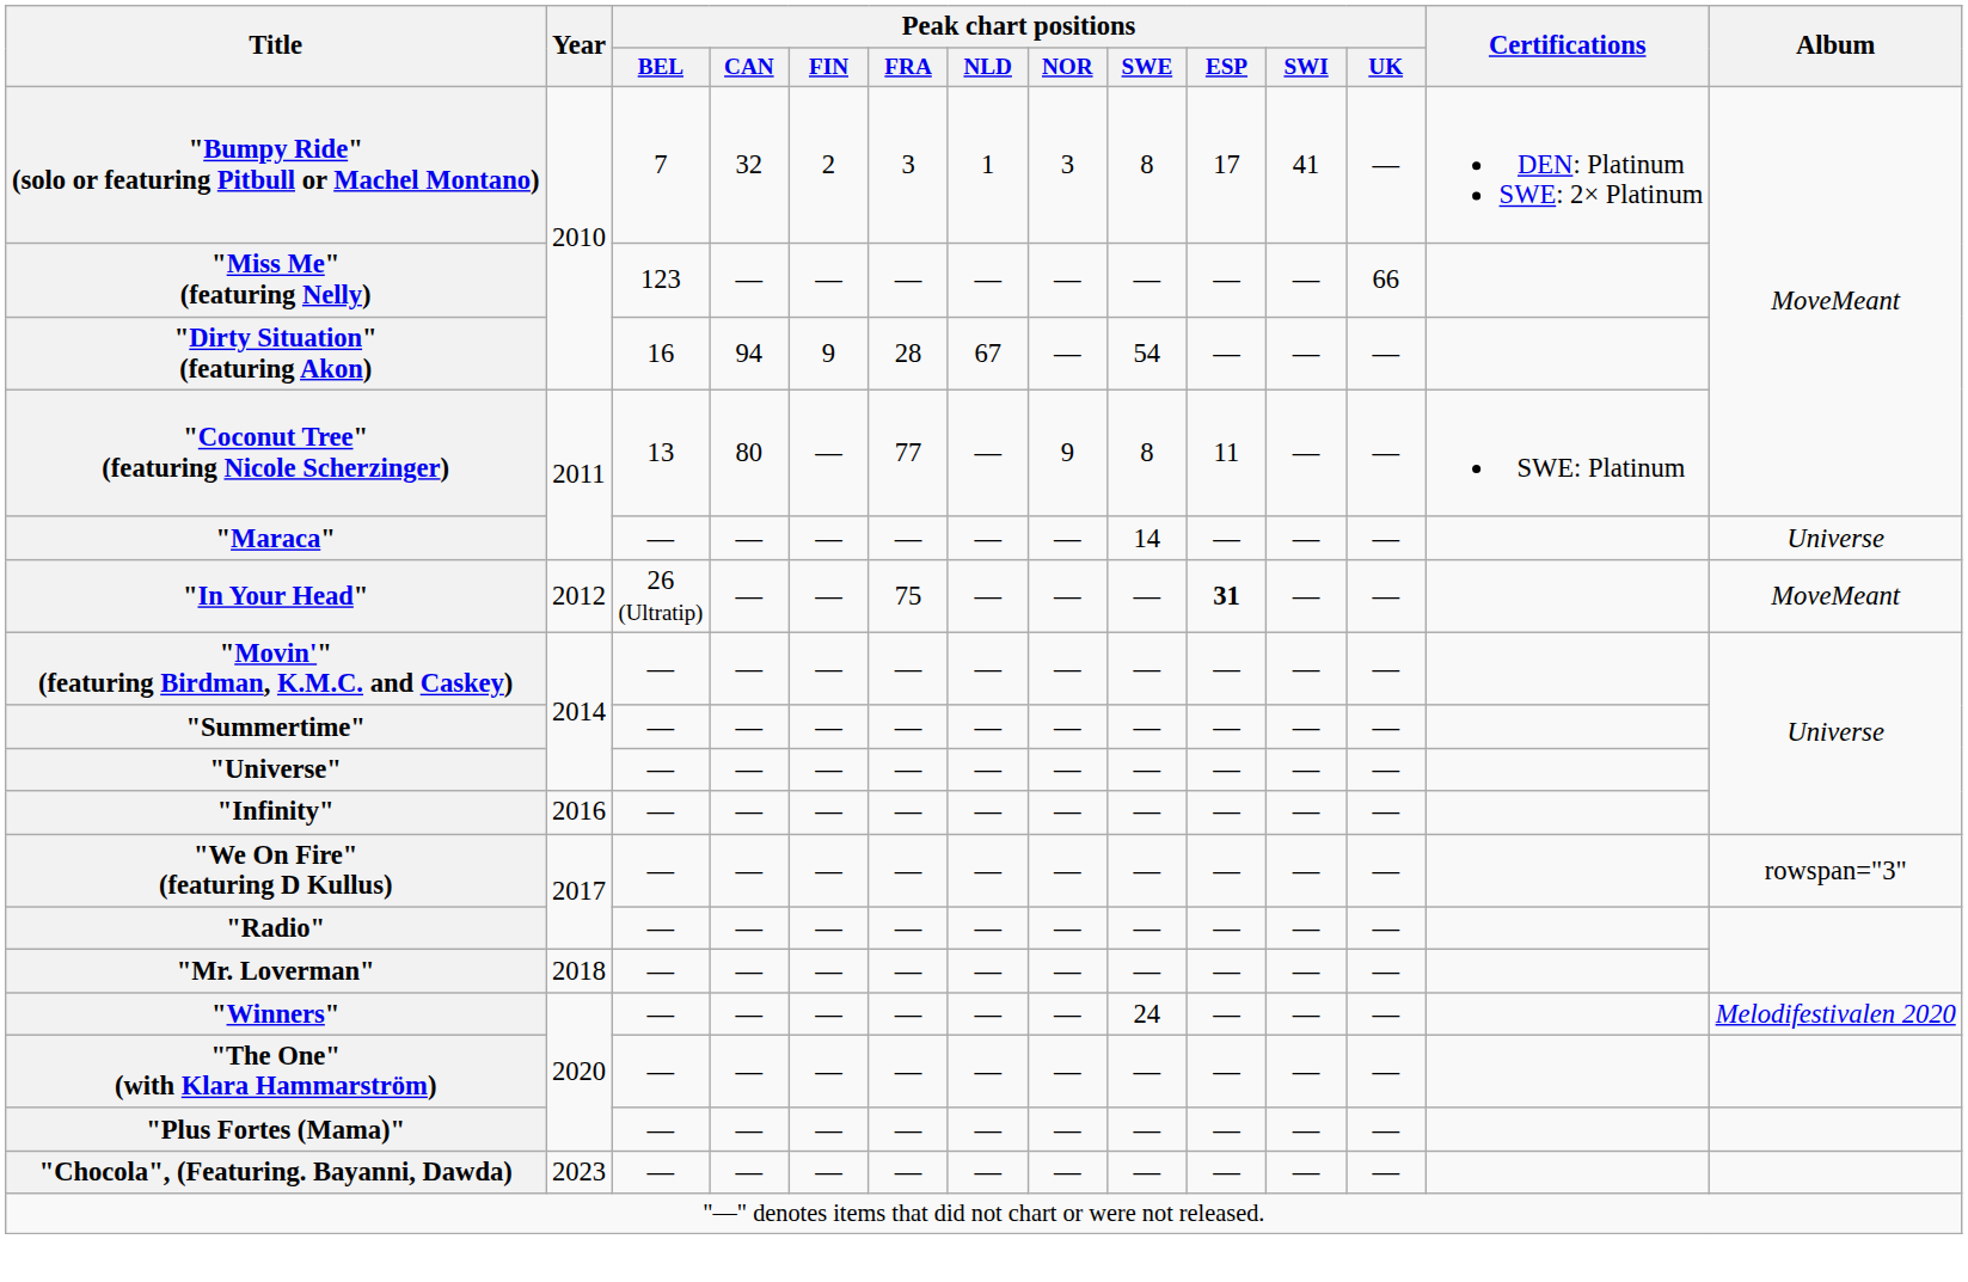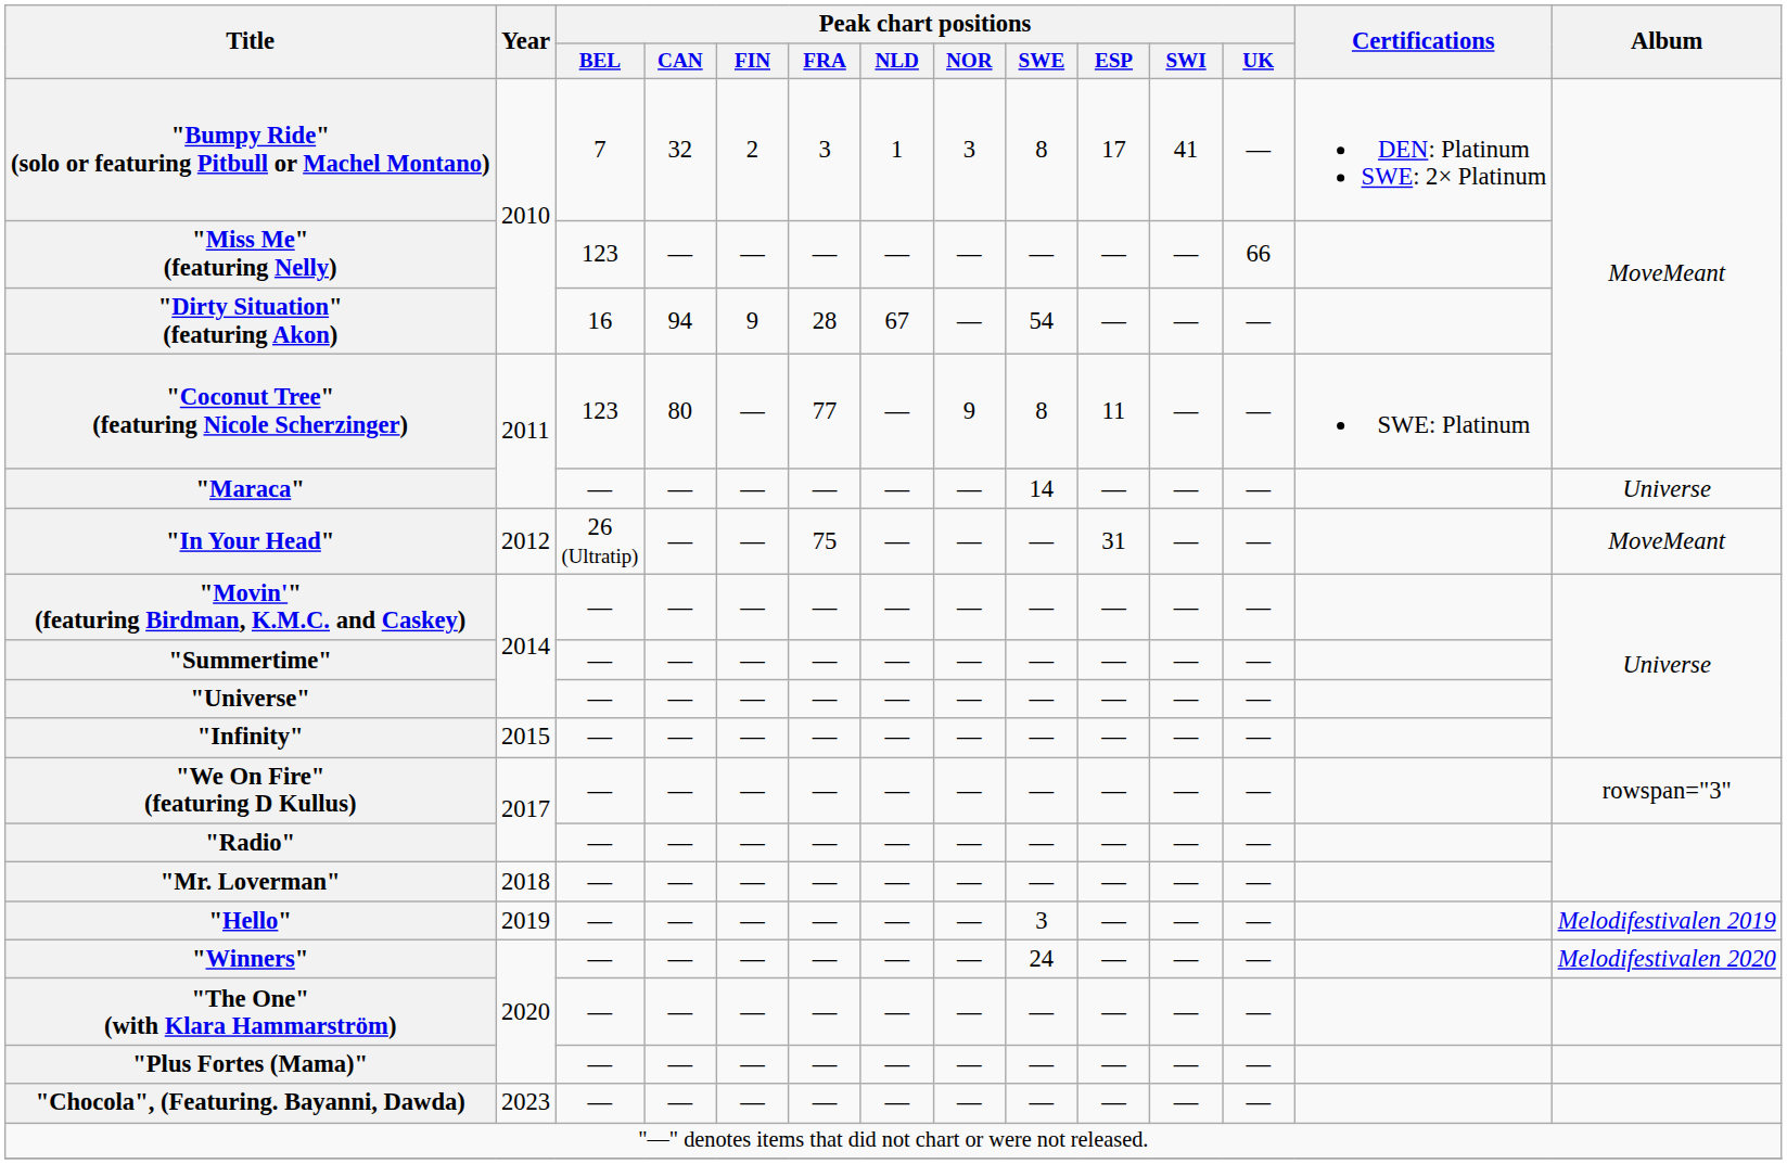"Coconut Tree" (featuring Nicole Scherzinger) | Peak chart positions / BEL: 13 -> 123
"In Your Head" | Peak chart positions / ESP: bold -> normal
"Infinity" | Year: 2016 -> 2015
+ row: "Hello" | 2019 | — | — | — | — | — | — | 3 | — | — | — | Melodifestivalen 2019
